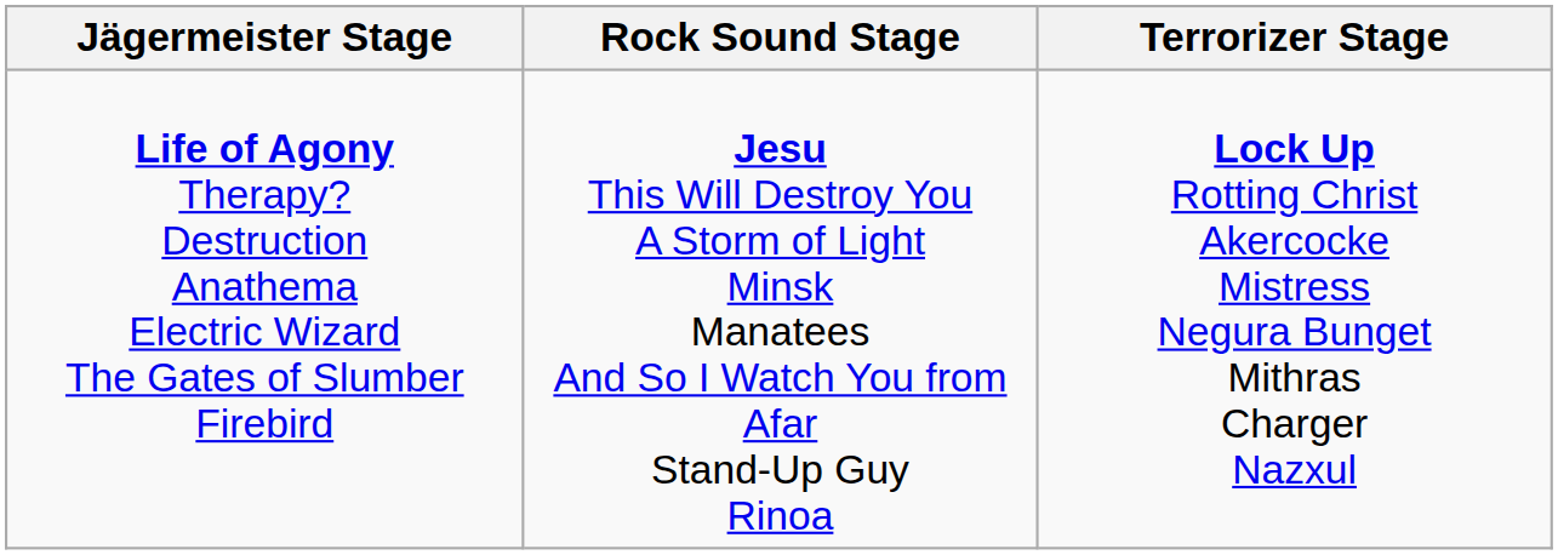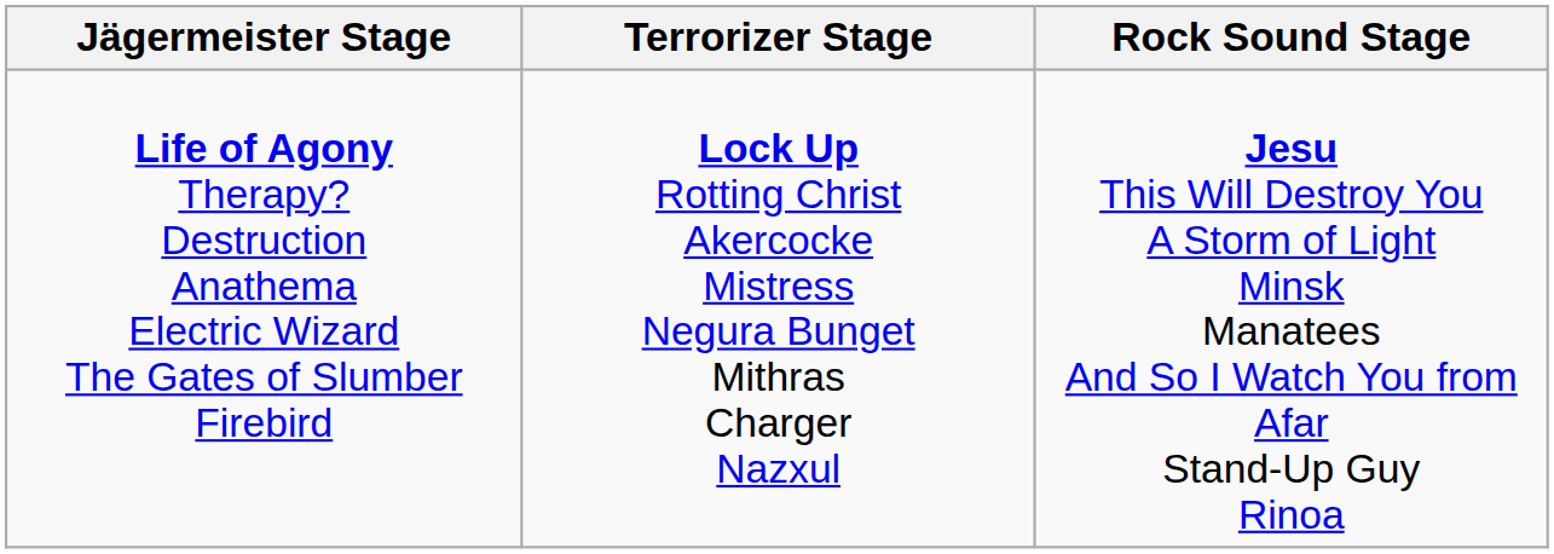columns swapped: Terrorizer Stage <-> Rock Sound Stage
